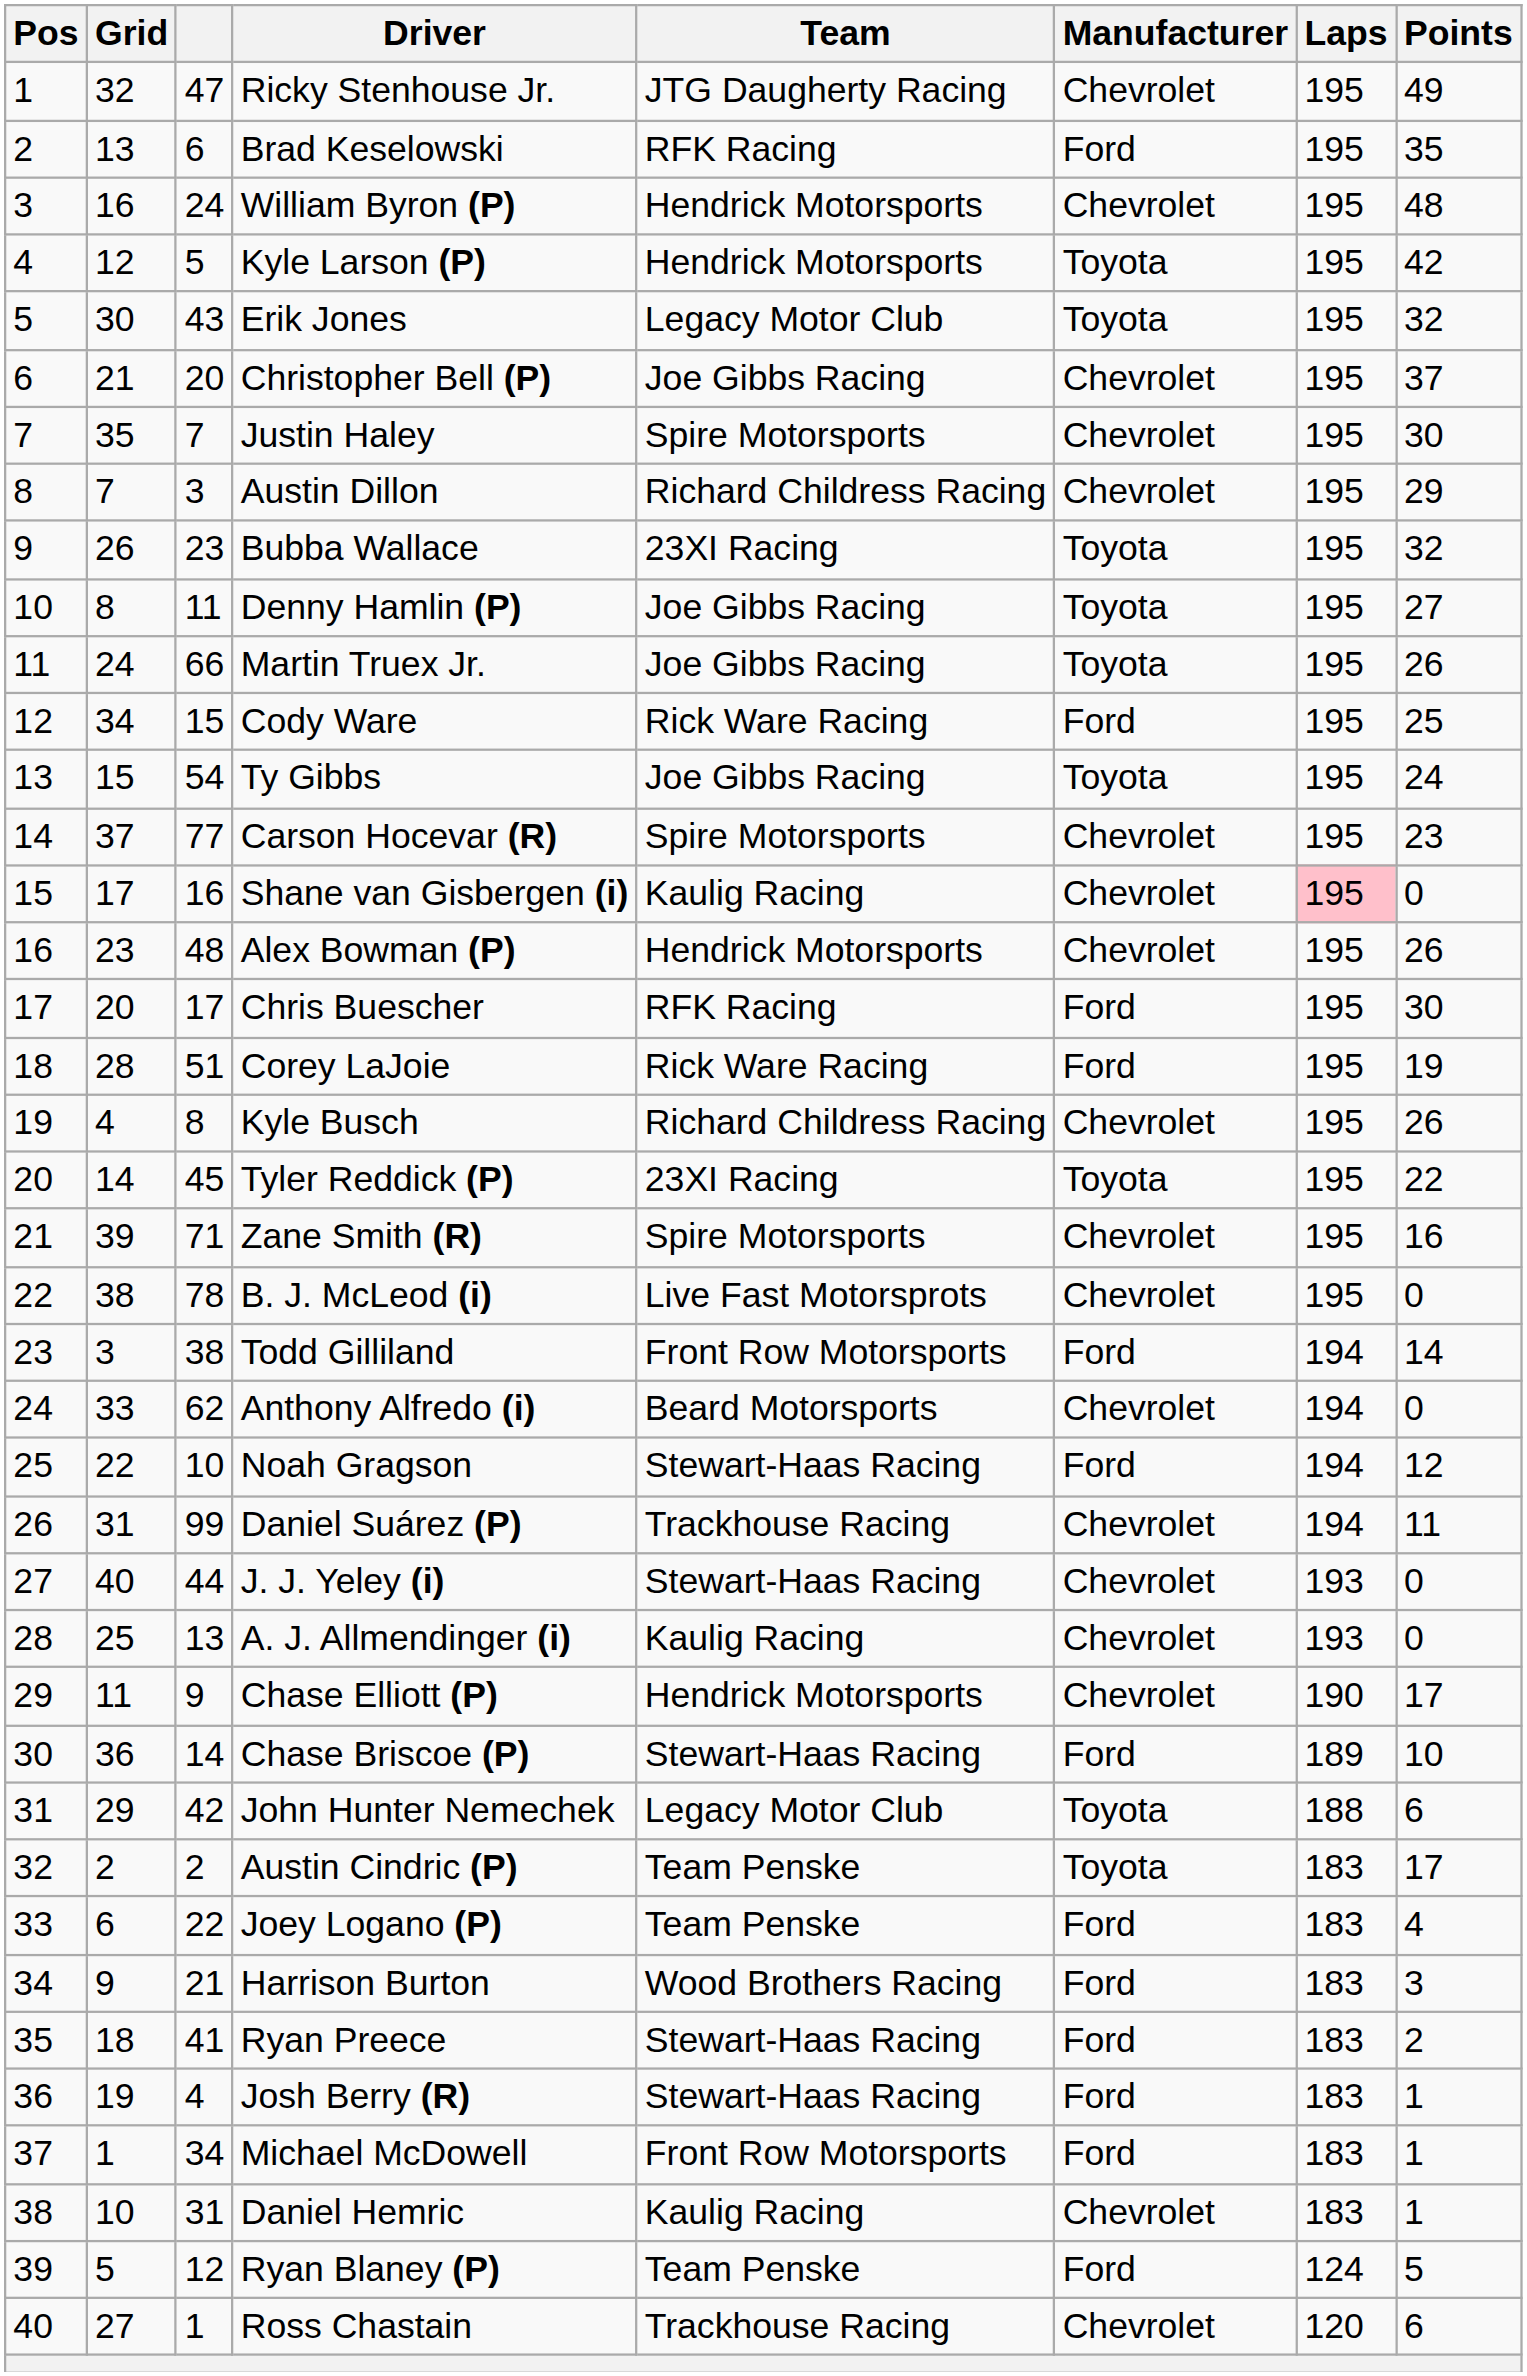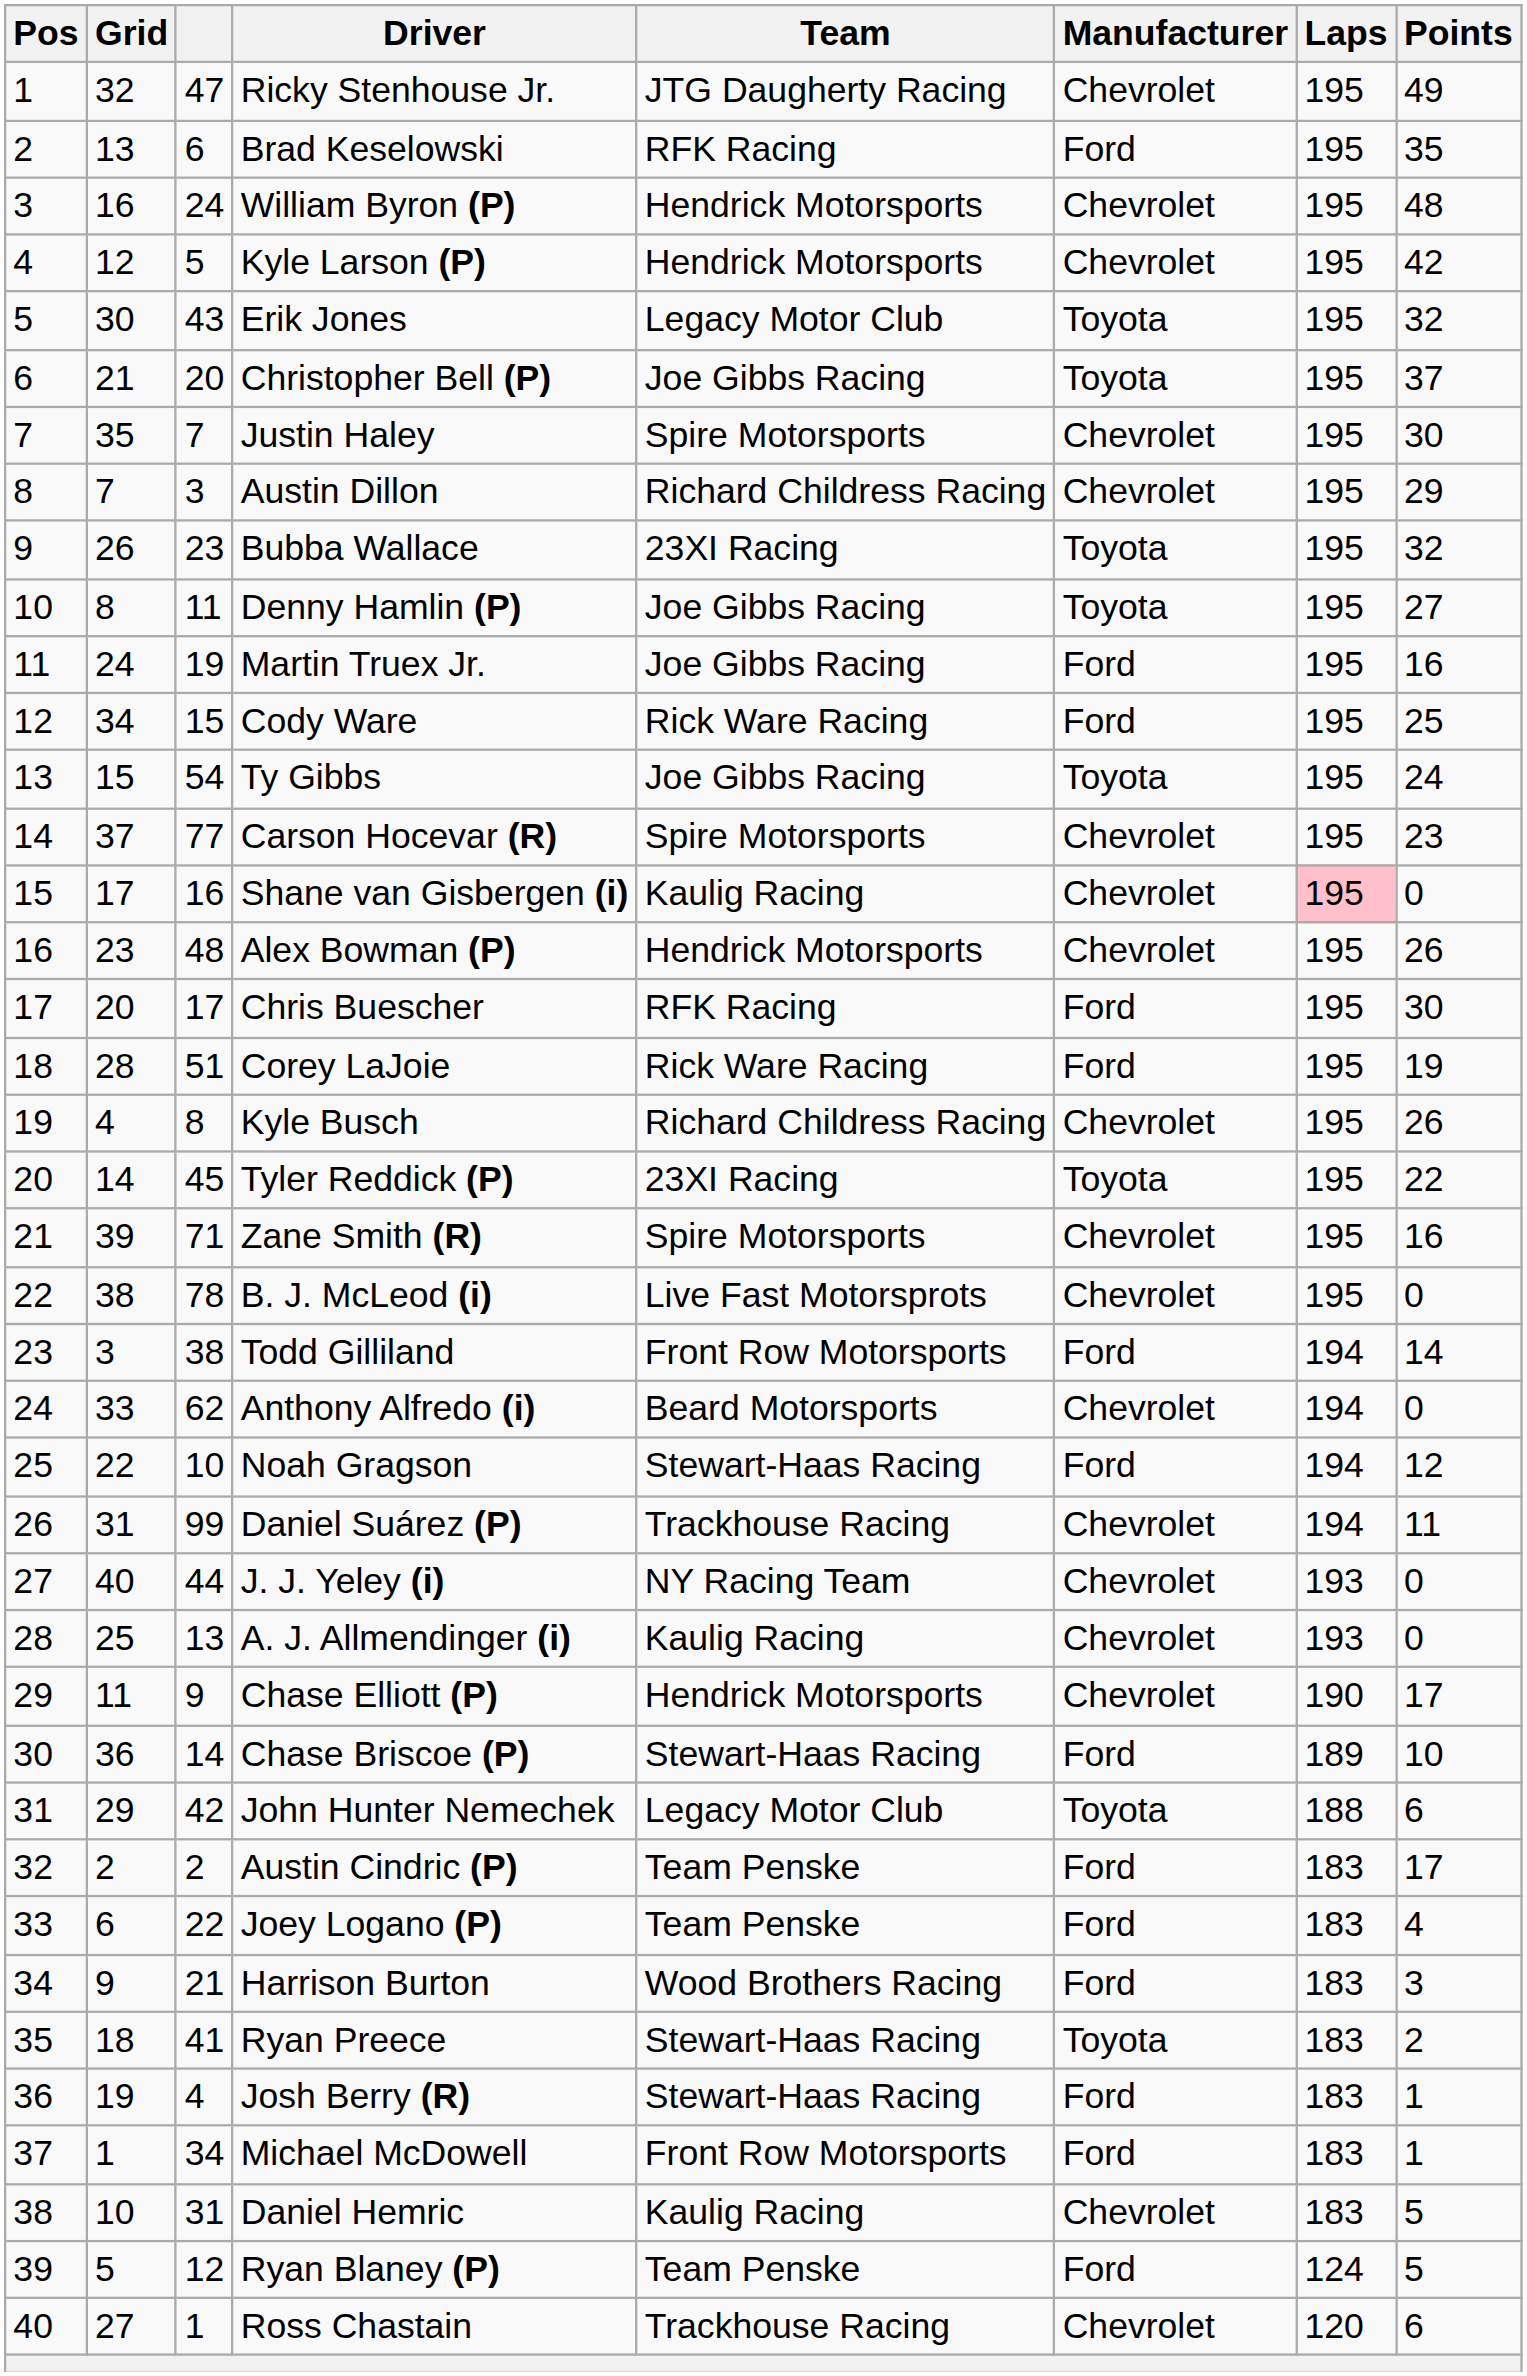Kyle Larson (P) | Manufacturer: Toyota -> Chevrolet
Christopher Bell (P) | Manufacturer: Chevrolet -> Toyota
Martin Truex Jr. | column 3: 66 -> 19
Martin Truex Jr. | Manufacturer: Toyota -> Ford
Martin Truex Jr. | Points: 26 -> 16
J. J. Yeley (i) | Team: Stewart-Haas Racing -> NY Racing Team
Austin Cindric (P) | Manufacturer: Toyota -> Ford
Ryan Preece | Manufacturer: Ford -> Toyota
Daniel Hemric | Points: 1 -> 5
